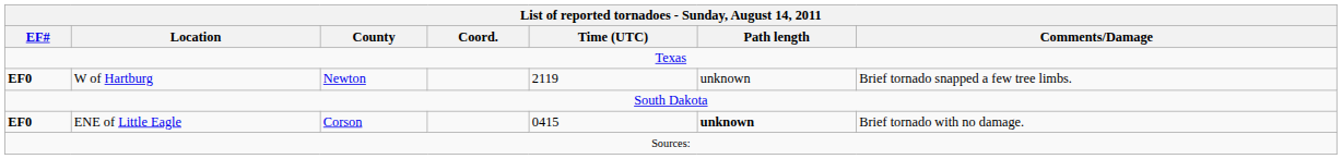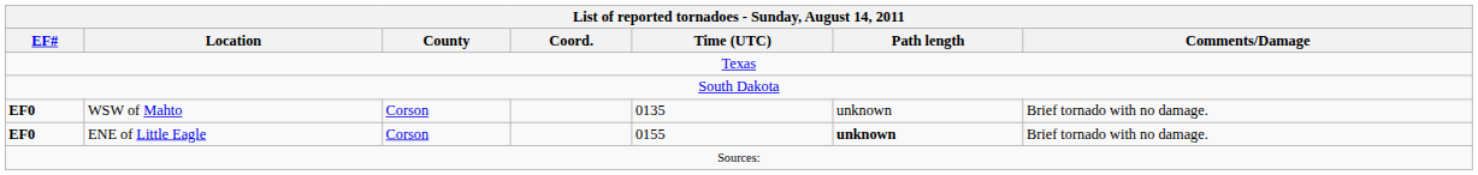- row: EF0 | W of Hartburg | Newton | 2119 | unknown | Brief tornado snapped a few tree limbs.
+ row: EF0 | WSW of Mahto | Corson | 0135 | unknown | Brief tornado with no damage.
ENE of Little Eagle | Time (UTC): 0415 -> 0155
